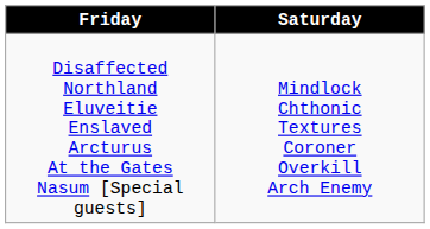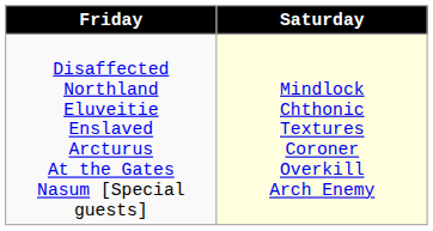row 2 | Saturday: no background -> lightyellow background
